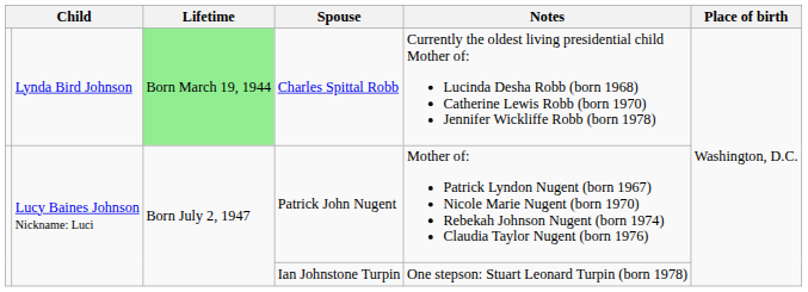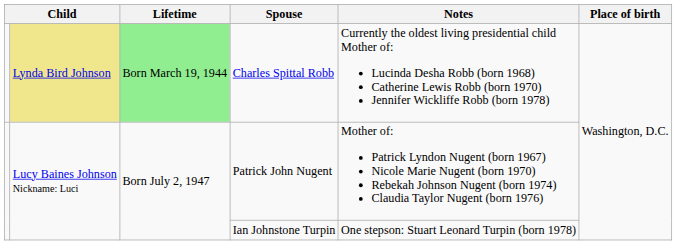Charles Spittal Robb | column 2: no background -> khaki background
